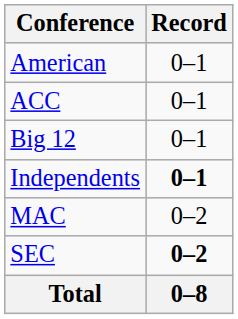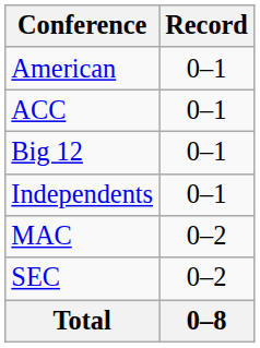Independents | Record: bold -> normal
SEC | Record: bold -> normal
